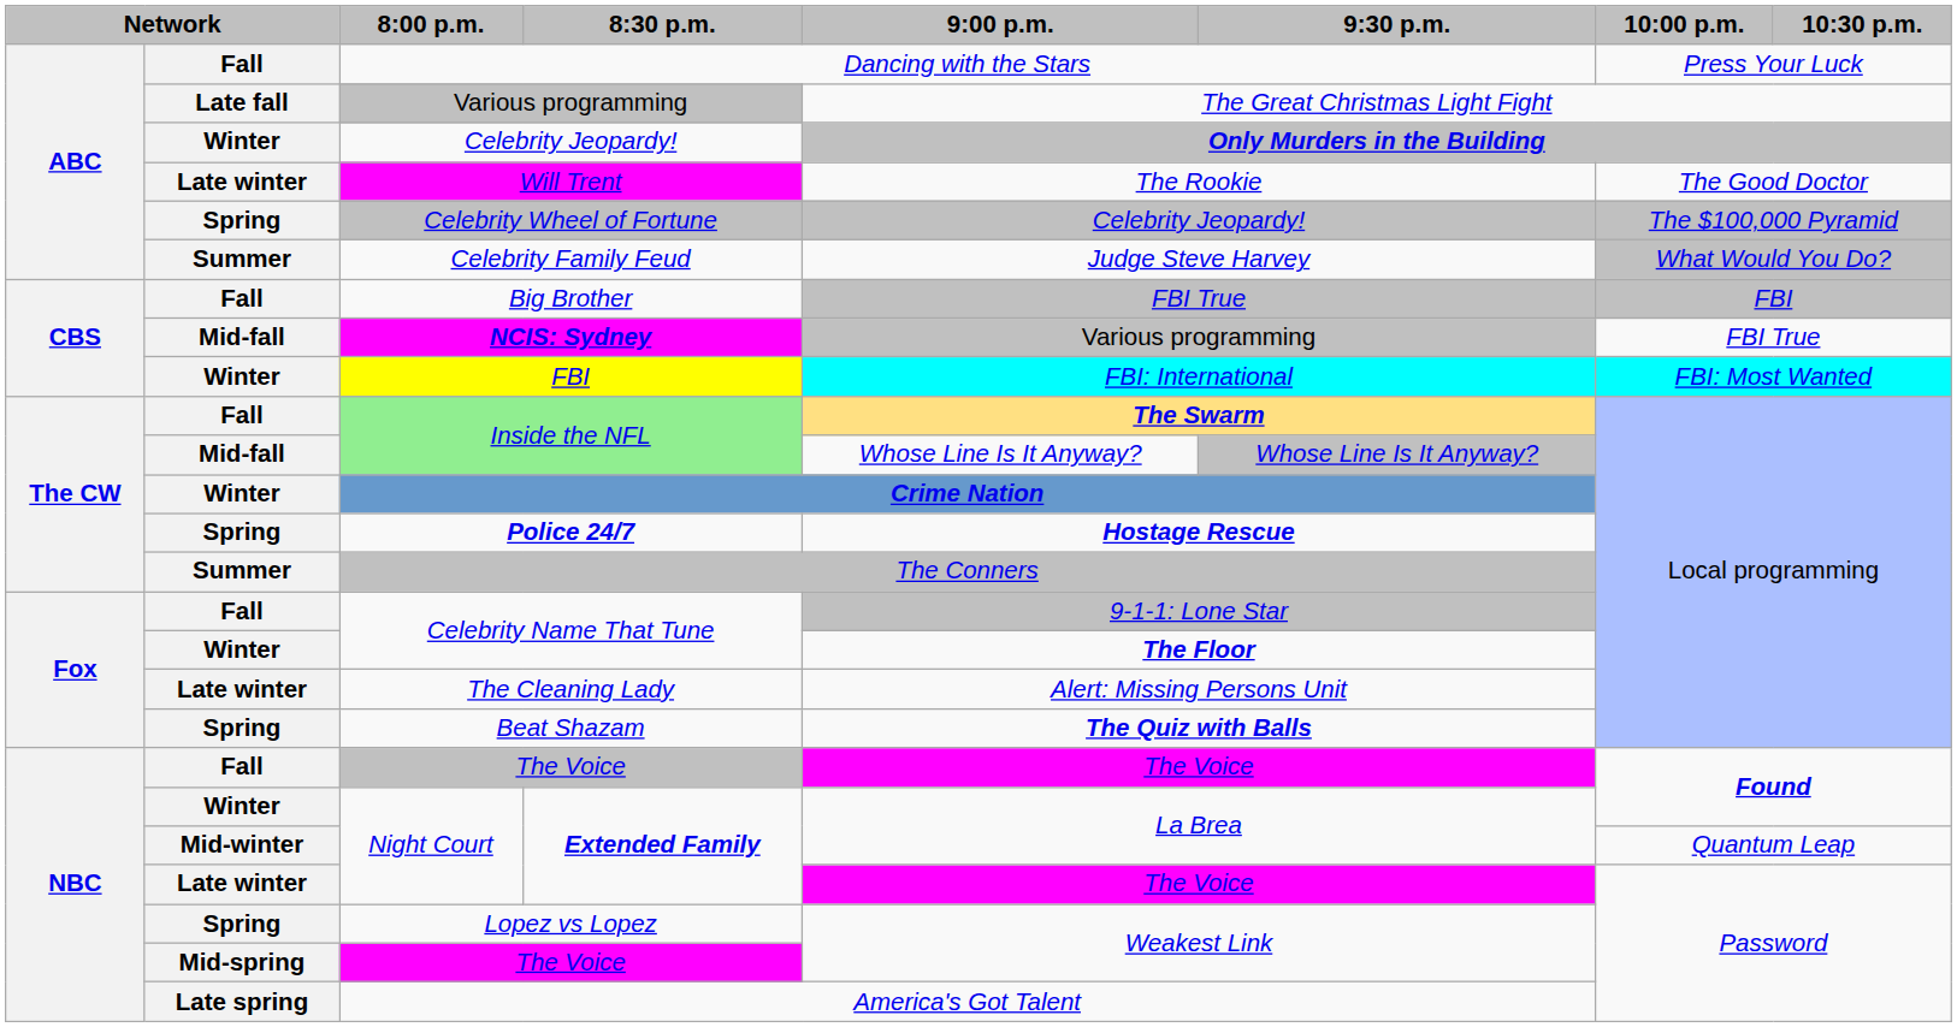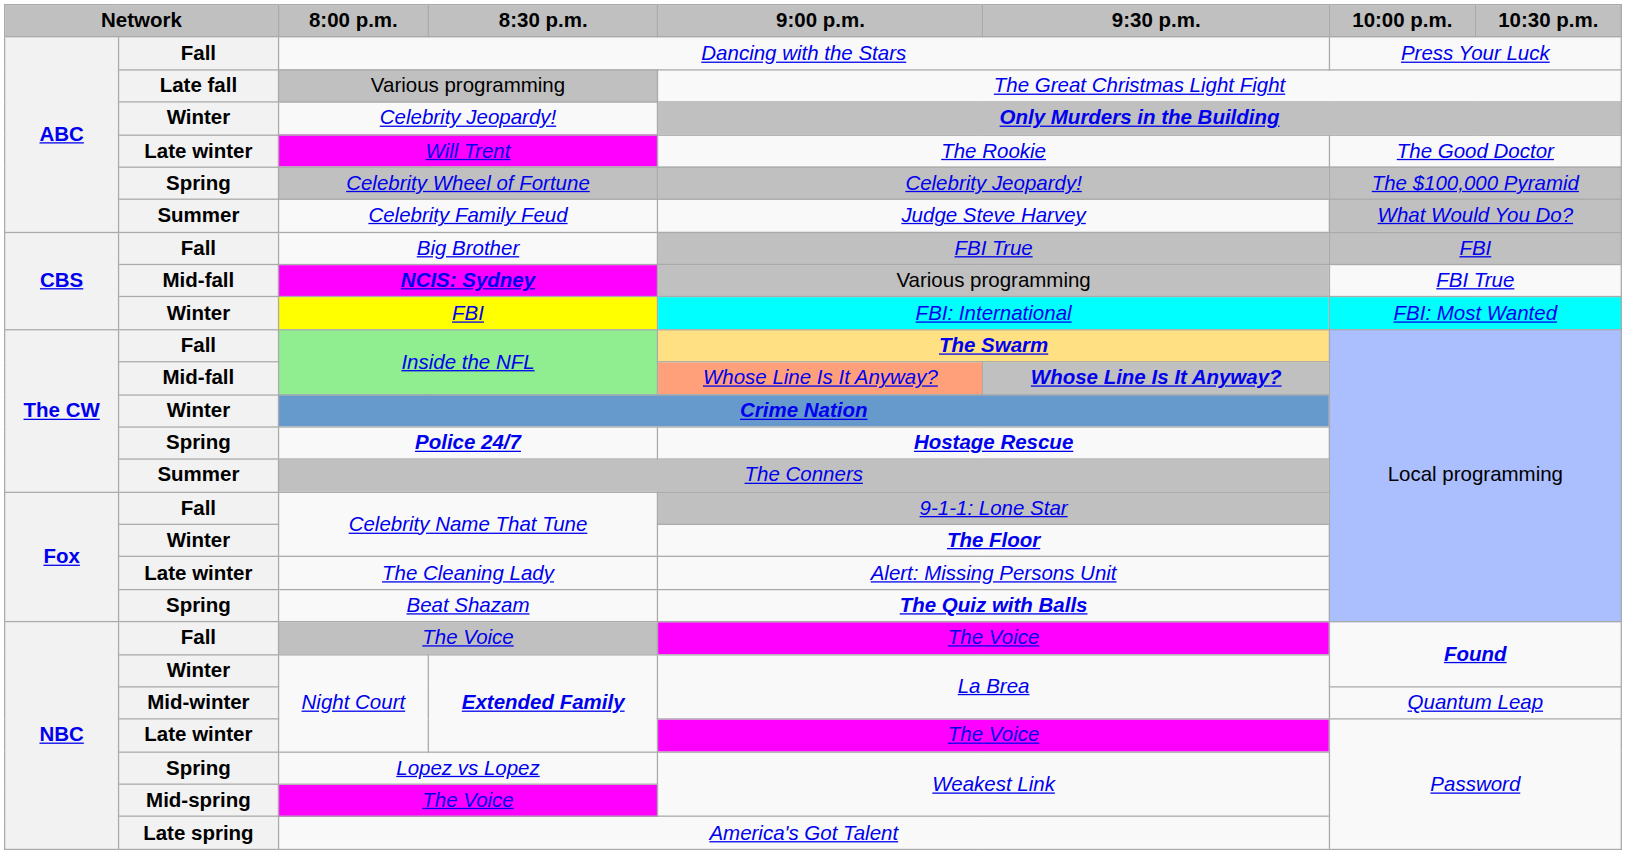Mid-fall / Inside the NFL | 9:00 p.m.: no background -> lightsalmon background
Mid-fall / Inside the NFL | 9:30 p.m.: normal -> bold
